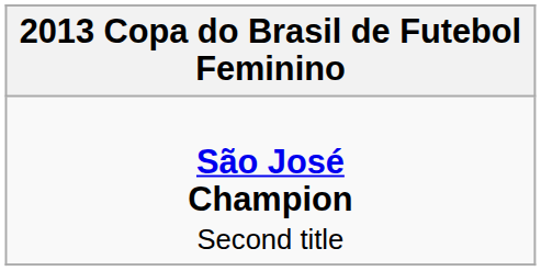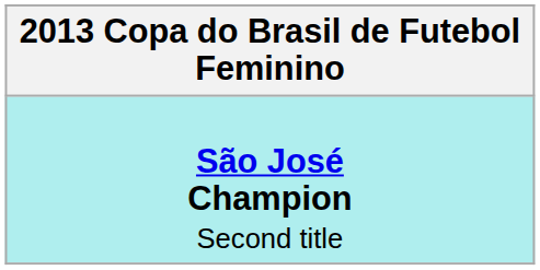row 2 | column 1: no background -> paleturquoise background
